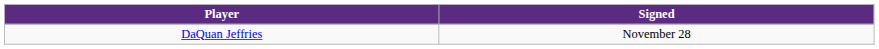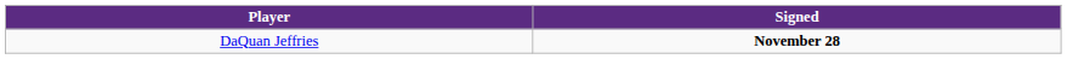DaQuan Jeffries | Signed: normal -> bold
